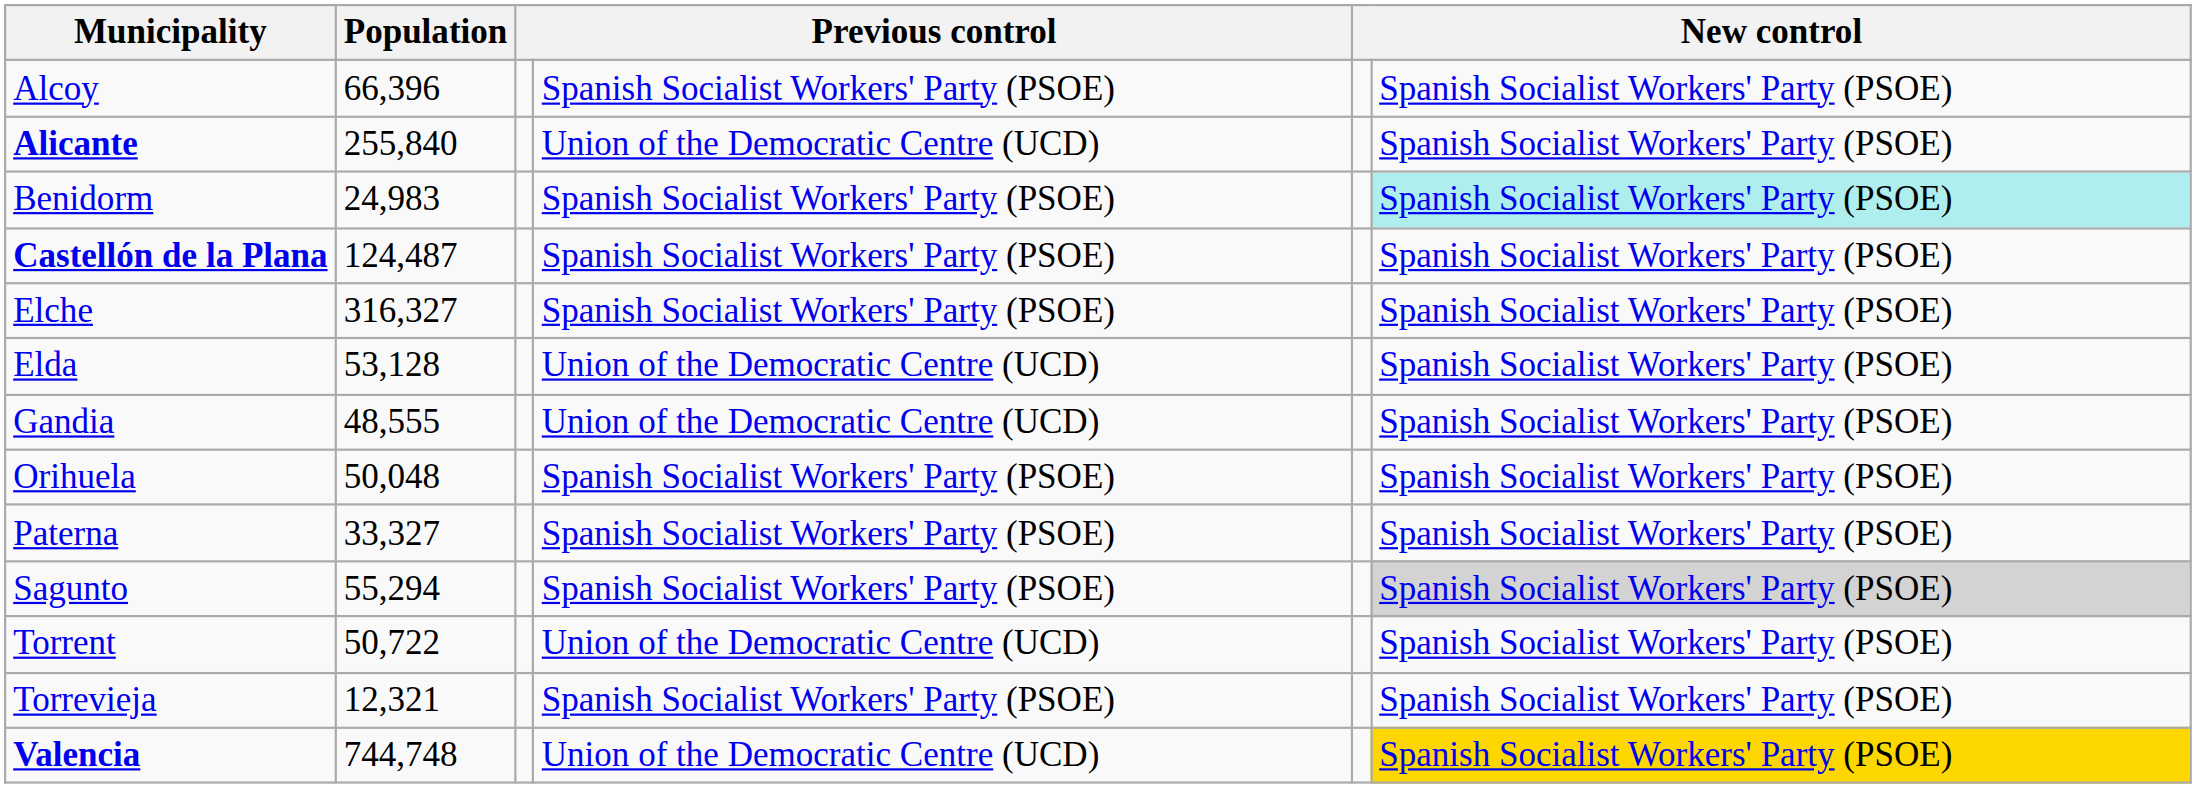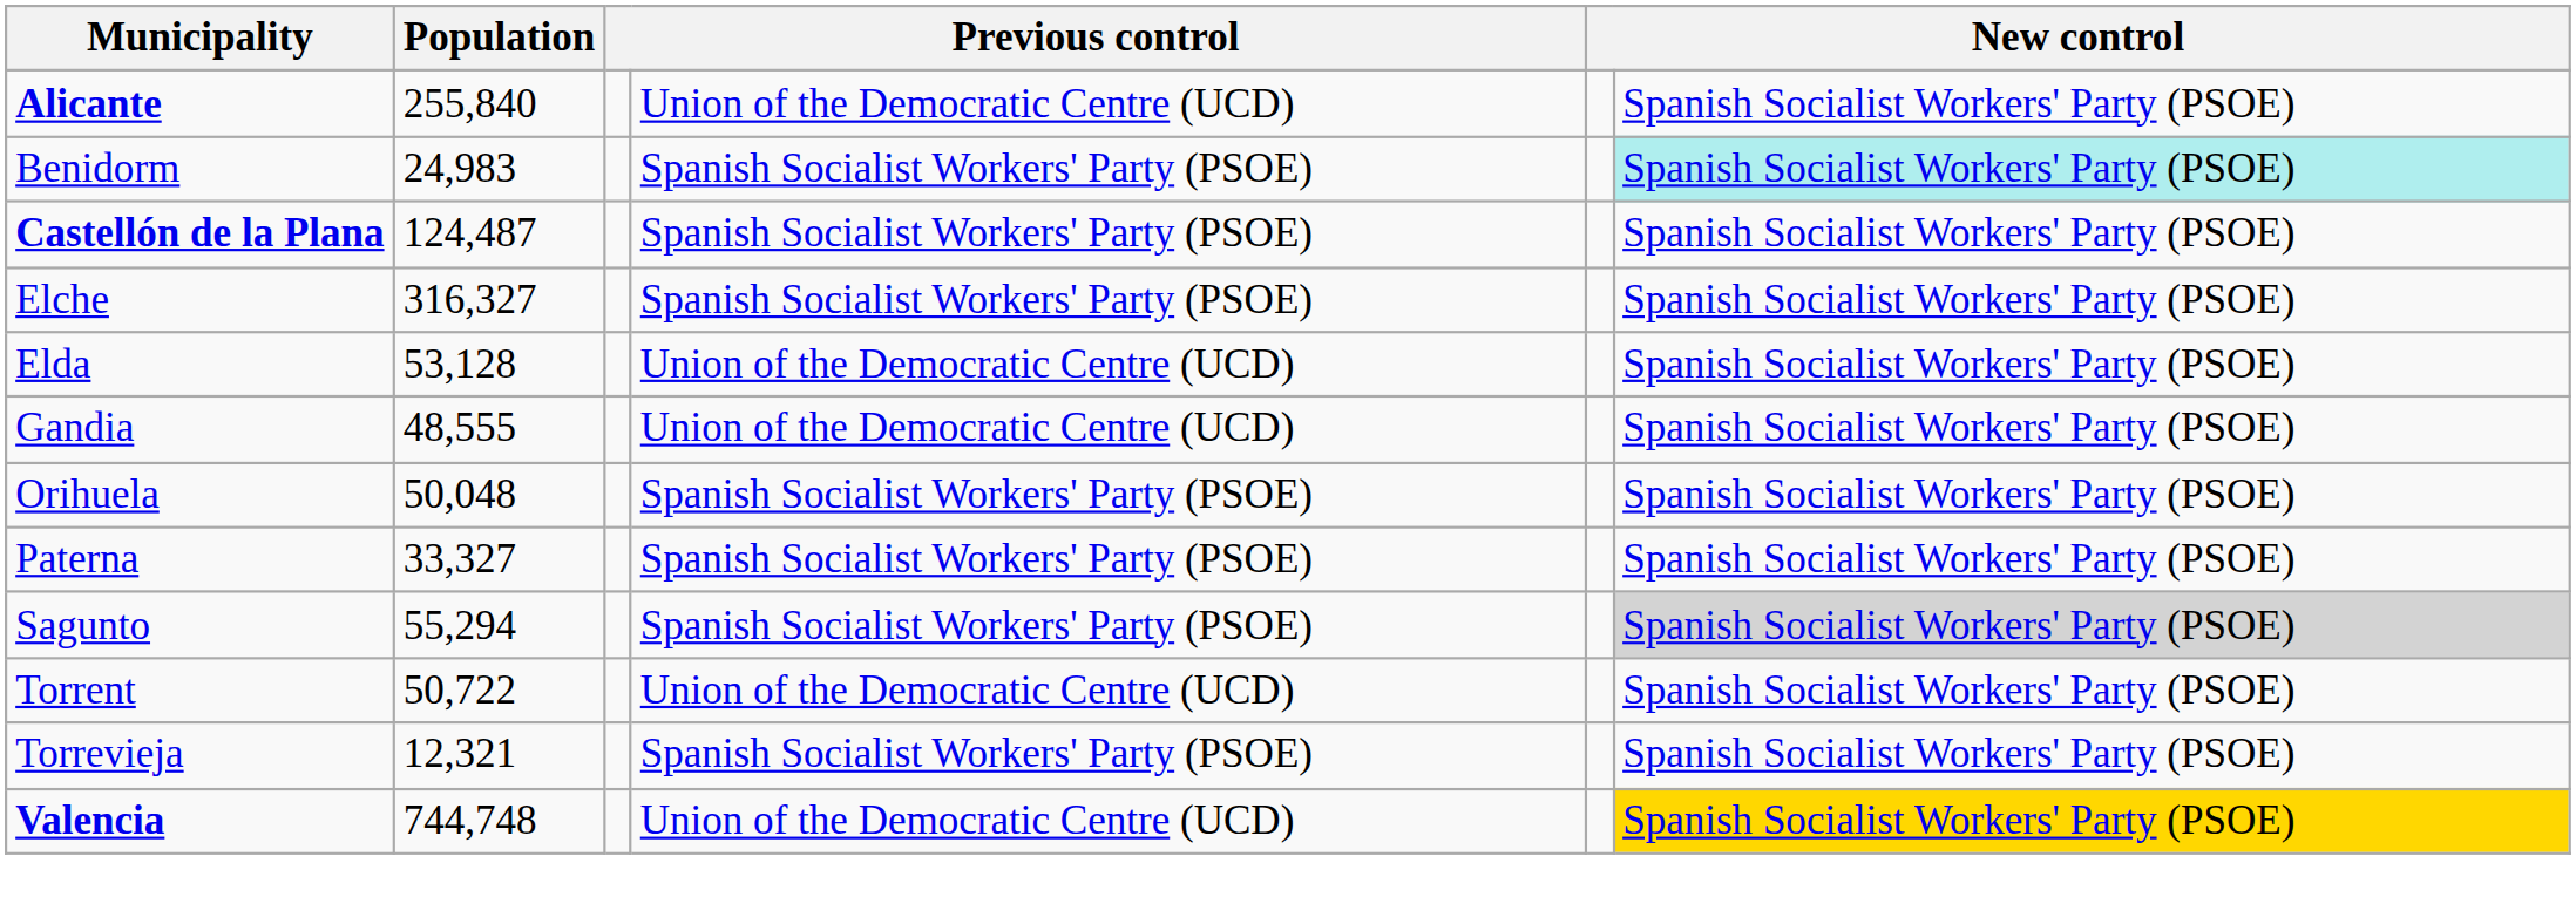- row: Alcoy | 66,396 | Spanish Socialist Workers' Party (PSOE) | Spanish Socialist Workers' Party (PSOE)
